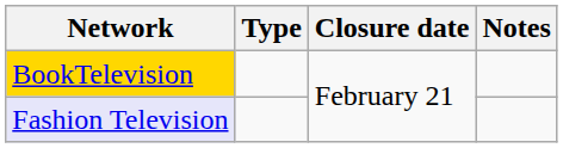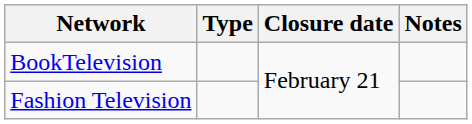BookTelevision | Network: gold background -> no background
Fashion Television | Network: lavender background -> no background
